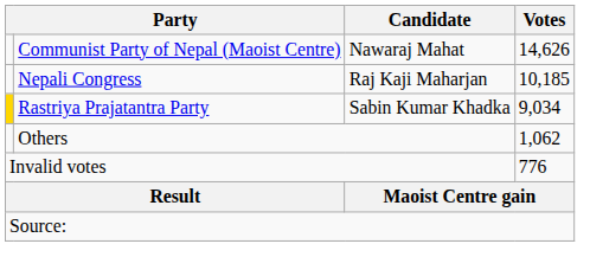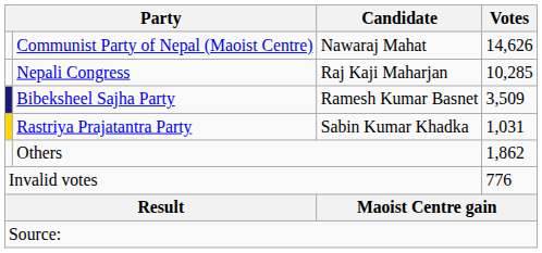Nepali Congress | Votes: 10,185 -> 10,285
+ row: Bibeksheel Sajha Party | Ramesh Kumar Basnet | 3,509
Rastriya Prajatantra Party | Votes: 9,034 -> 1,031
Others | Votes: 1,062 -> 1,862
